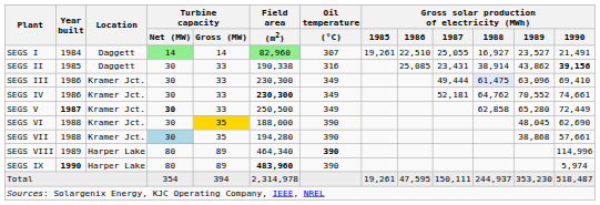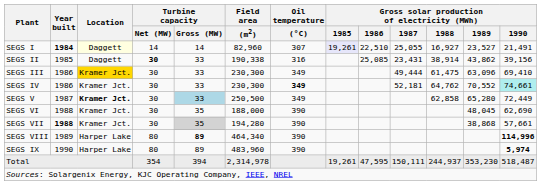SEGS I | Year built: normal -> bold
SEGS I | Location: no background -> lightyellow background
SEGS I | Turbine capacity / Net (MW): lightgreen background -> no background
SEGS I | Field area / (m2): lightgreen background -> no background
SEGS I | Gross solar production of electricity (MWh) / 1985: no background -> lavender background
SEGS II | Turbine capacity / Net (MW): normal -> bold
SEGS II | Gross solar production of electricity (MWh) / 1990: bold -> normal
SEGS III | Location: no background -> gold background
SEGS III | Gross solar production of electricity (MWh) / 1988: lavender background -> no background
SEGS IV | Field area / (m2): bold -> normal
SEGS IV | Oil temperature / (°C): normal -> bold
SEGS IV | Gross solar production of electricity (MWh) / 1990: no background -> paleturquoise background
SEGS V | Year built: bold -> normal
SEGS V | Location: normal -> bold
SEGS V | Turbine capacity / Net (MW): bold -> normal
SEGS V | Turbine capacity / Gross (MW): no background -> lightblue background
SEGS VI | Turbine capacity / Gross (MW): gold background -> no background
SEGS VII | Year built: normal -> bold
SEGS VII | Turbine capacity / Net (MW): lightblue background -> no background
SEGS VII | Turbine capacity / Gross (MW): no background -> lightgrey background
SEGS VIII | Turbine capacity / Gross (MW): normal -> bold
SEGS VIII | Oil temperature / (°C): bold -> normal
SEGS VIII | Gross solar production of electricity (MWh) / 1990: normal -> bold
SEGS IX | Year built: bold -> normal
SEGS IX | Field area / (m2): bold -> normal
SEGS IX | Gross solar production of electricity (MWh) / 1990: normal -> bold
